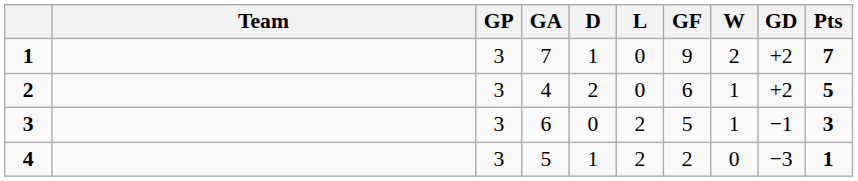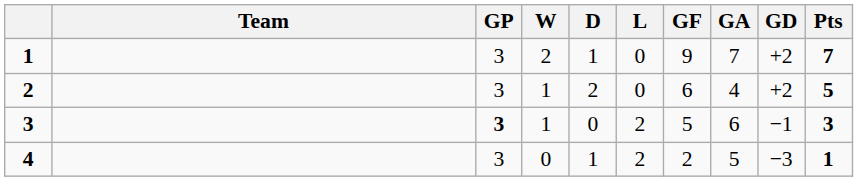columns swapped: W <-> GA
row 4 | GP: normal -> bold
